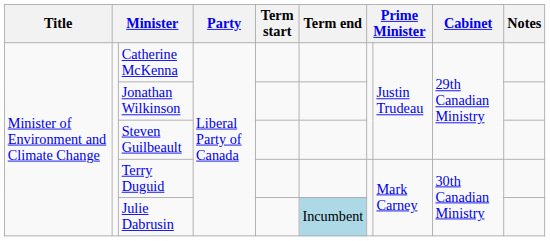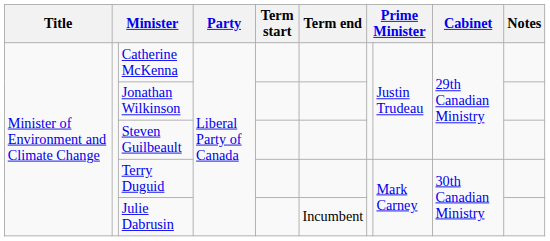Julie Dabrusin | Term end: lightblue background -> no background
